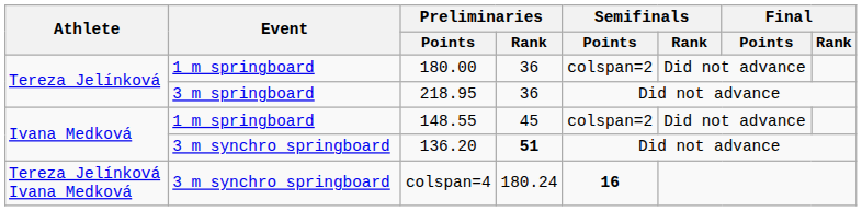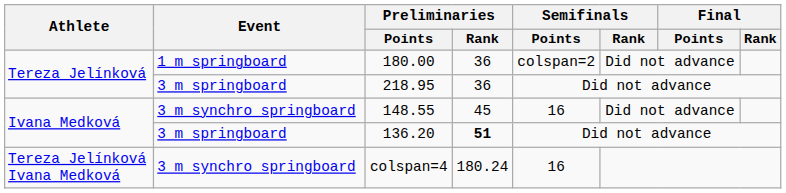148.55 | Event: 1 m springboard -> 3 m synchro springboard
148.55 | Semifinals / Points: colspan=2 -> 16
136.20 | Event: 3 m synchro springboard -> 3 m springboard
colspan=4 | Semifinals / Points: bold -> normal
